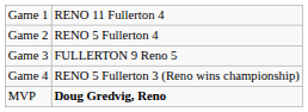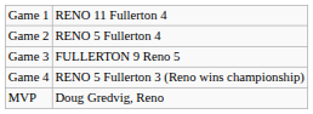MVP | column 2: bold -> normal
